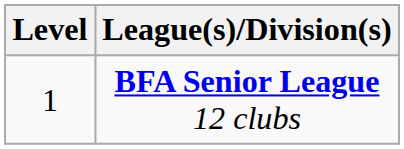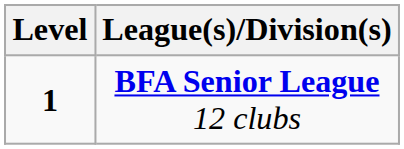BFA Senior League 12 clubs | Level: normal -> bold
